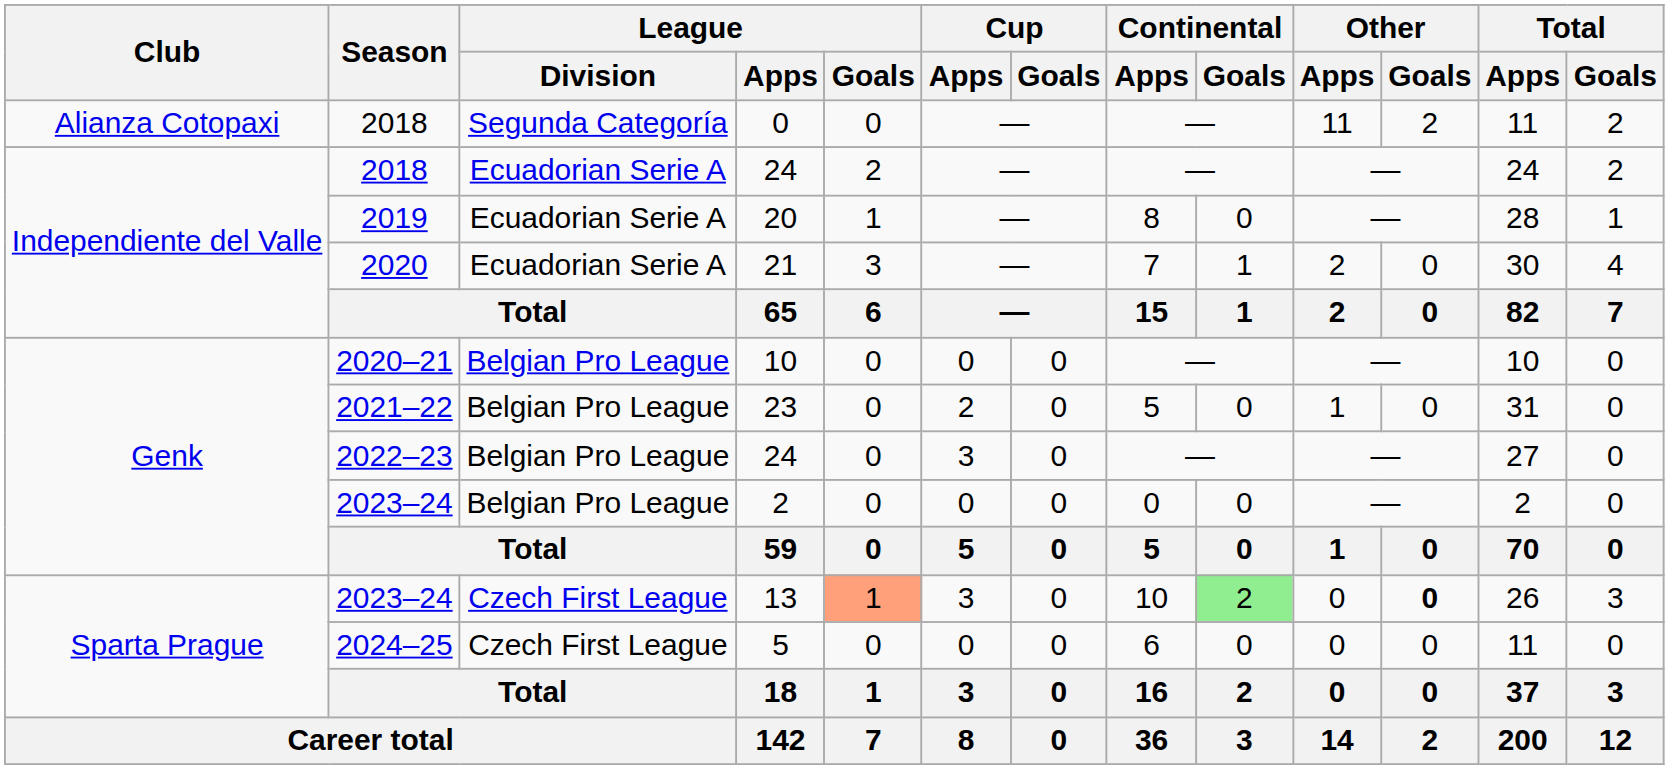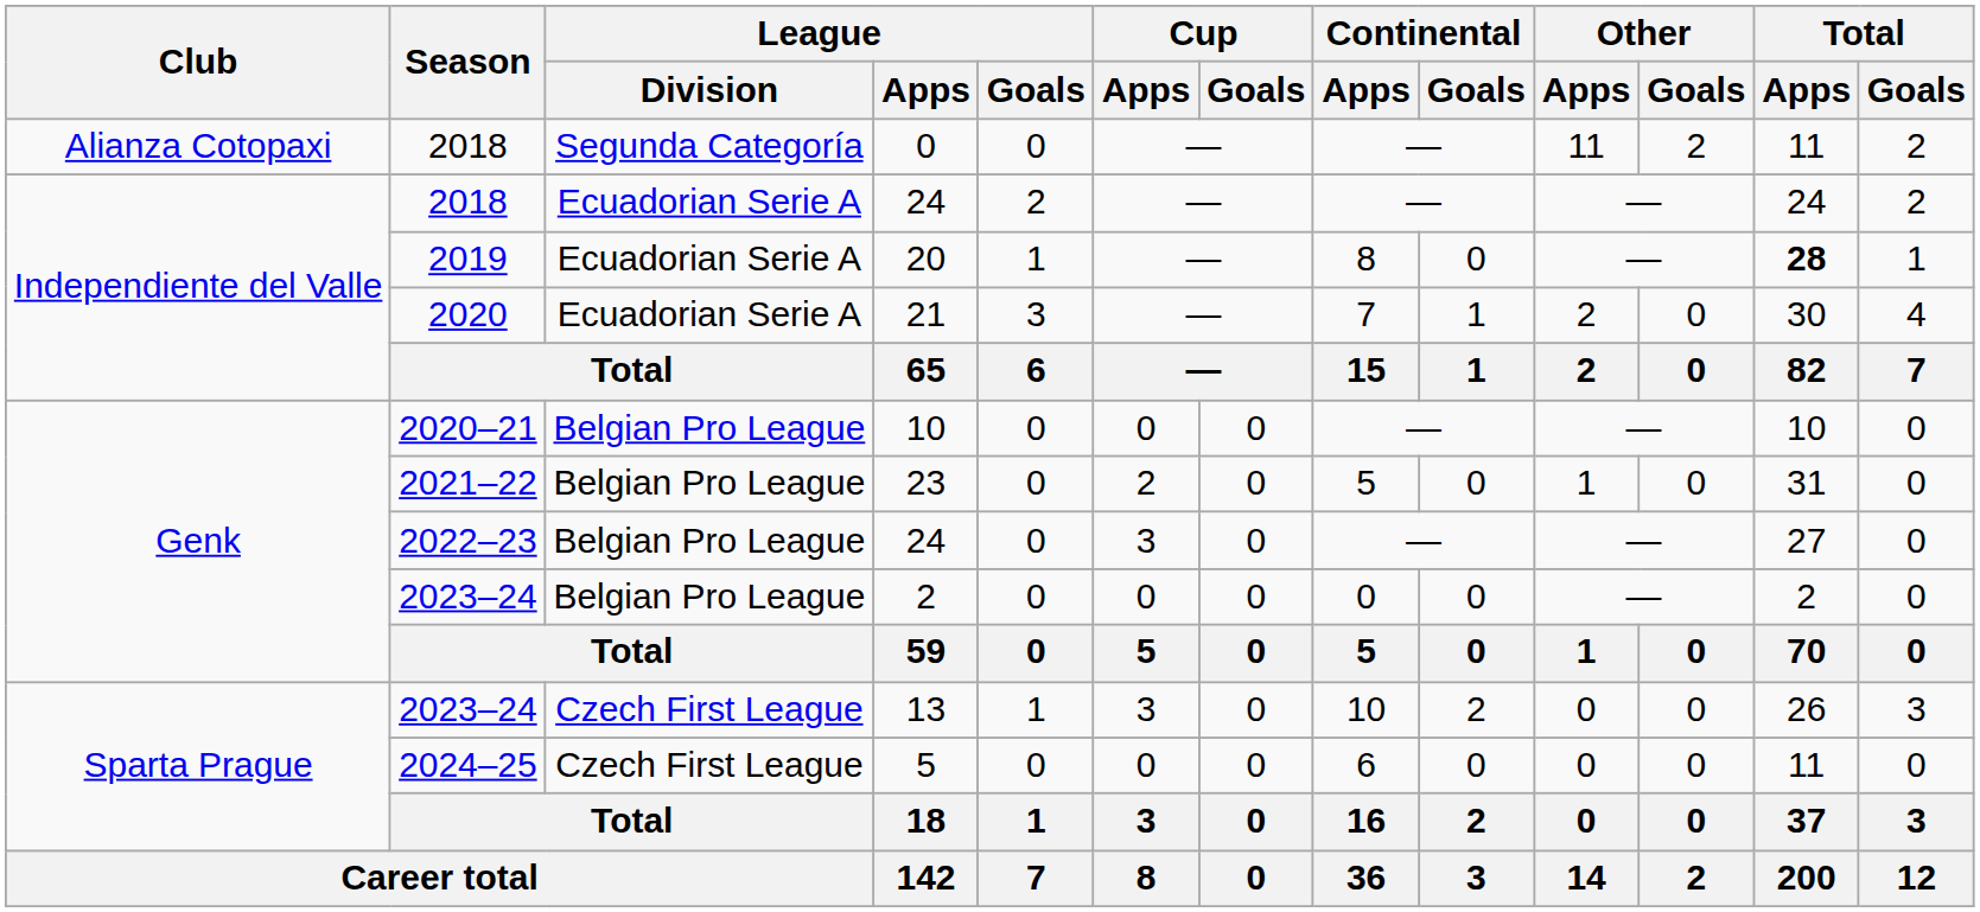20 | Total / Apps: normal -> bold
13 | League / Goals: lightsalmon background -> no background
13 | Continental / Goals: lightgreen background -> no background
13 | Other / Goals: bold -> normal
